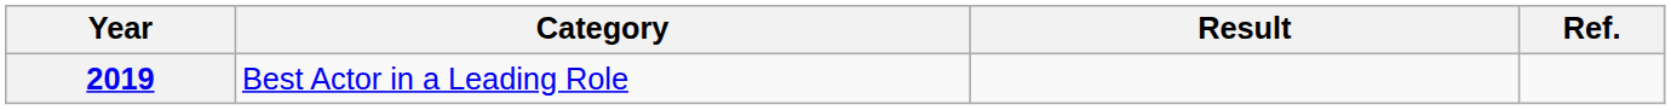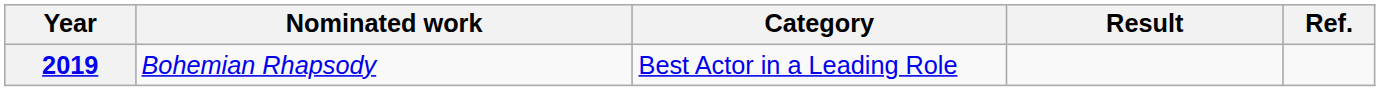+ column: Nominated work | Bohemian Rhapsody
